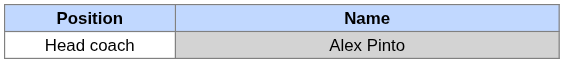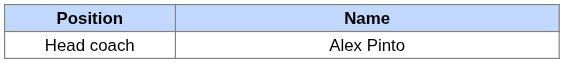Head coach | Name: lightgrey background -> no background
